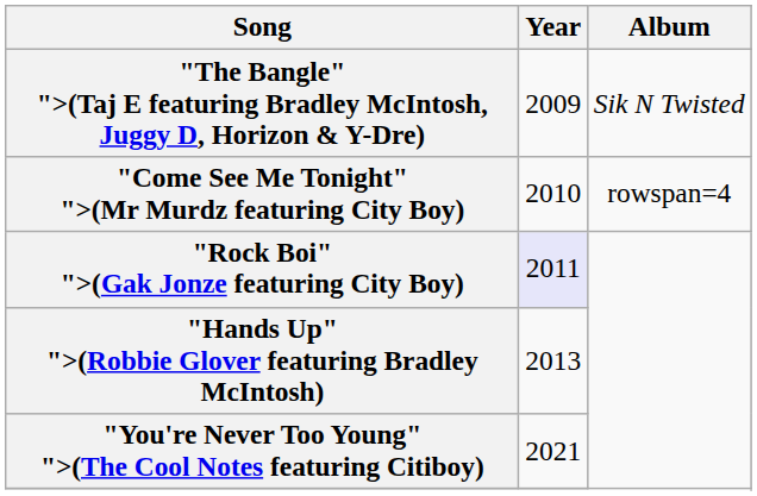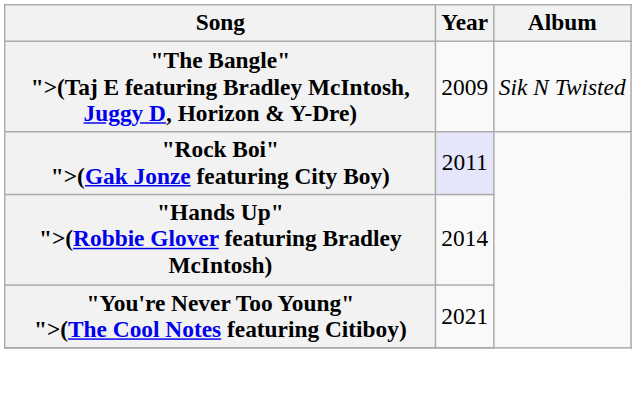- row: "Come See Me Tonight" ">(Mr Murdz featuring City Boy) | 2010 | rowspan=4
"Hands Up" ">(Robbie Glover featuring Bradley McIntosh) | Year: 2013 -> 2014
